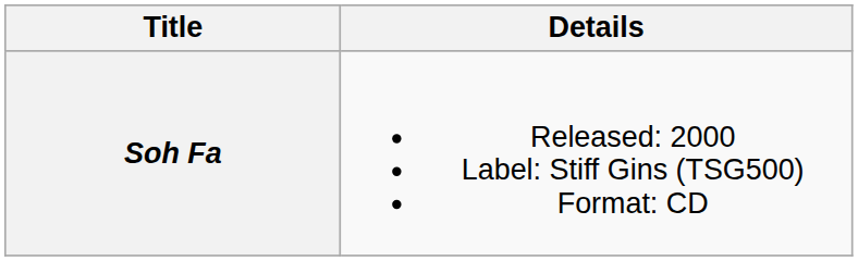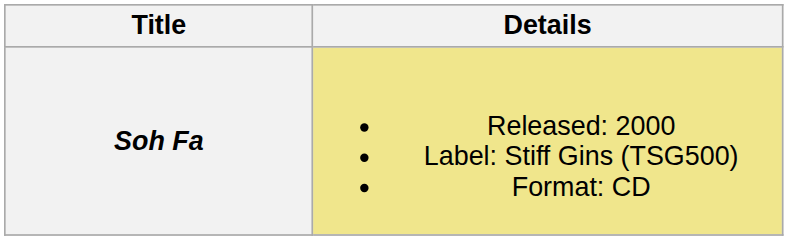Soh Fa | Details: no background -> khaki background
